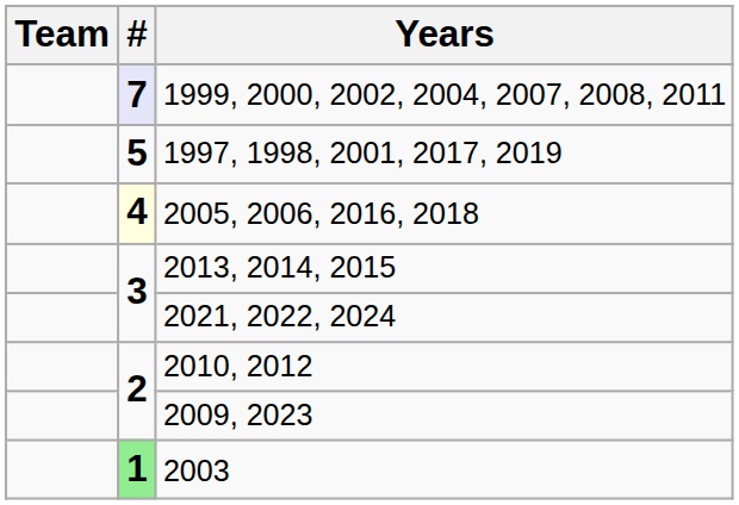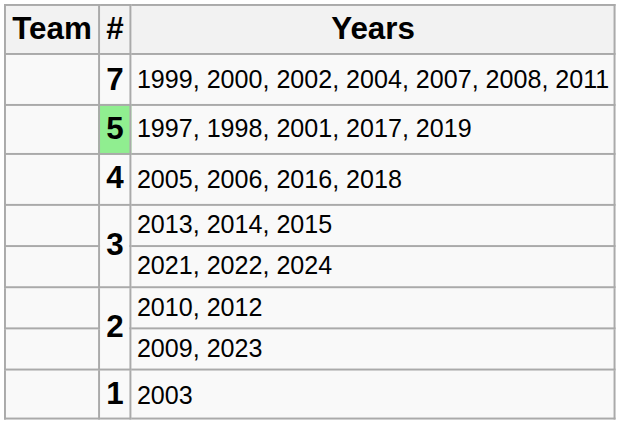1999, 2000, 2002, 2004, 2007, 2008, 2011 | #: lavender background -> no background
1997, 1998, 2001, 2017, 2019 | #: no background -> lightgreen background
2005, 2006, 2016, 2018 | #: lightyellow background -> no background
2003 | #: lightgreen background -> no background
